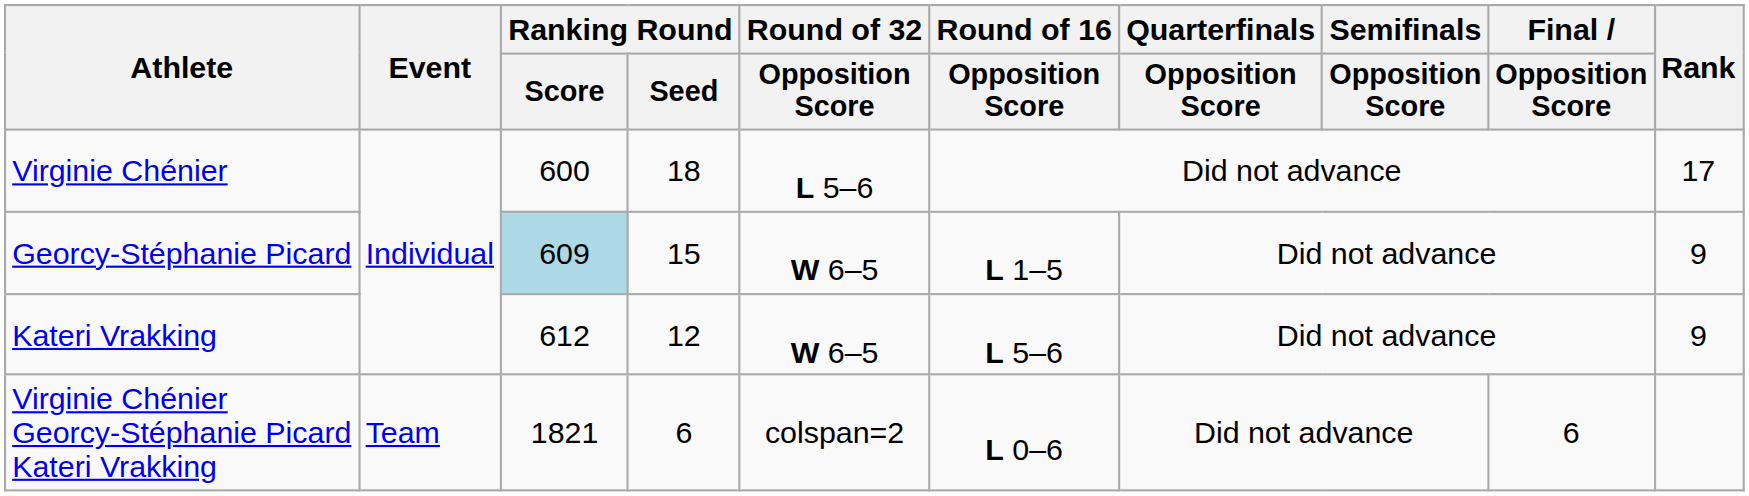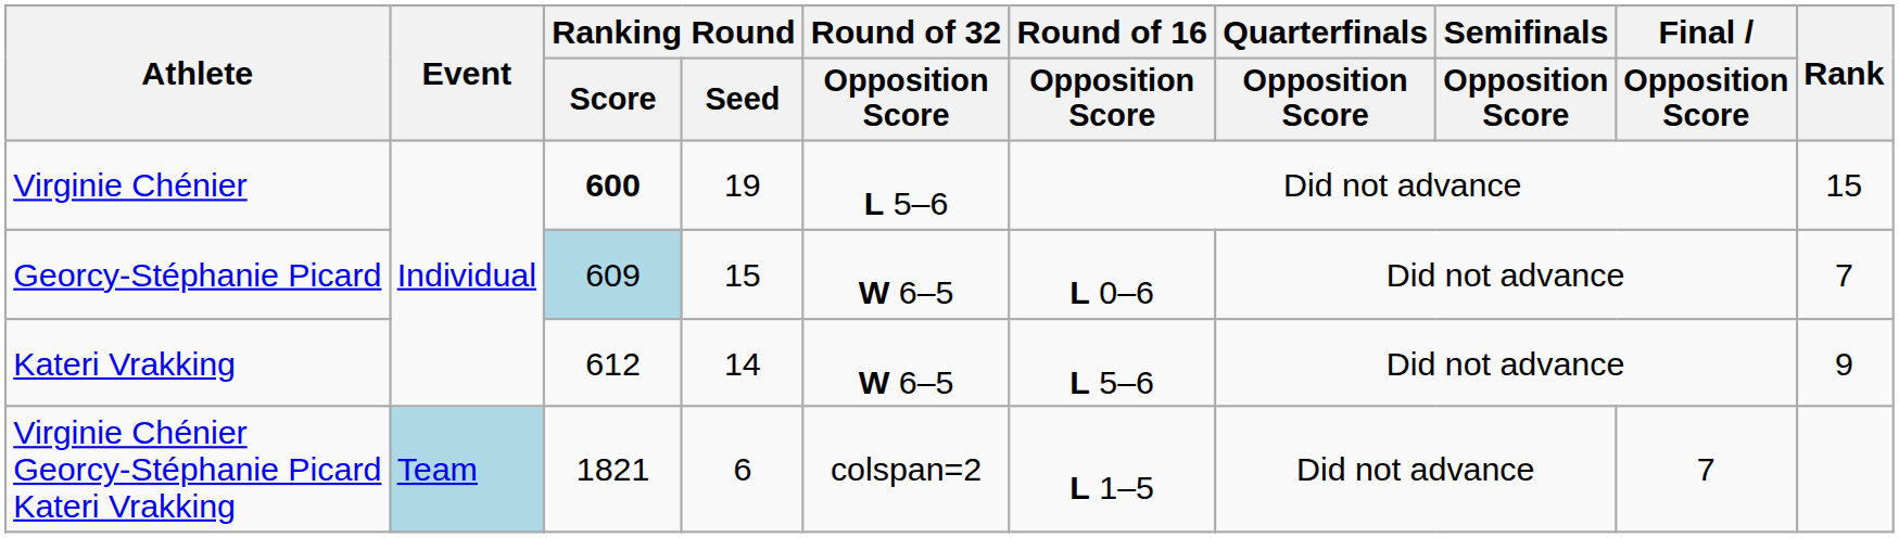Virginie Chénier | Ranking Round / Score: normal -> bold
Virginie Chénier | Ranking Round / Seed: 18 -> 19
Virginie Chénier | Rank: 17 -> 15
Georcy-Stéphanie Picard | Round of 16 / Opposition Score: L 1–5 -> L 0–6
Georcy-Stéphanie Picard | Rank: 9 -> 7
Kateri Vrakking | Ranking Round / Seed: 12 -> 14
Virginie Chénier Georcy-Stéphanie Picard Kateri Vrakking | Event: no background -> lightblue background
Virginie Chénier Georcy-Stéphanie Picard Kateri Vrakking | Round of 16 / Opposition Score: L 0–6 -> L 1–5
Virginie Chénier Georcy-Stéphanie Picard Kateri Vrakking | Final / Opposition Score: 6 -> 7
